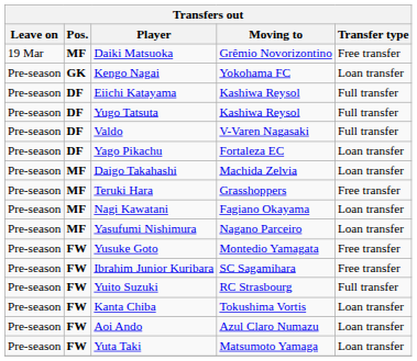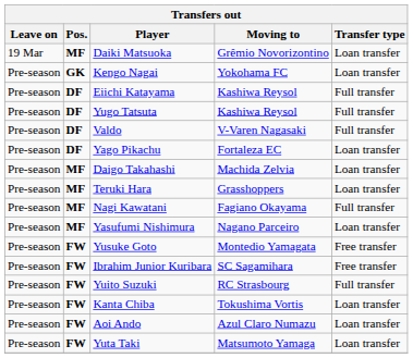Daiki Matsuoka | Transfer type: Free transfer -> Loan transfer
Teruki Hara | Transfer type: Free transfer -> Loan transfer
Nagi Kawatani | Transfer type: Loan transfer -> Full transfer
